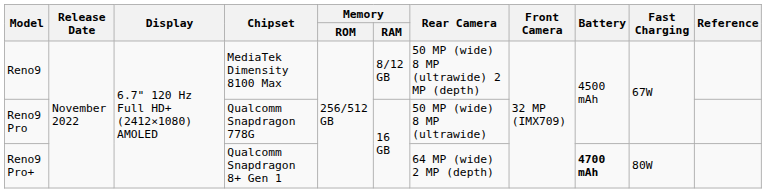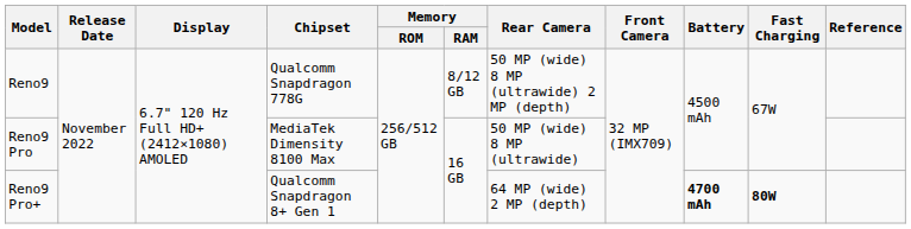Reno9 | Chipset: MediaTek Dimensity 8100 Max -> Qualcomm Snapdragon 778G
Reno9 Pro | Chipset: Qualcomm Snapdragon 778G -> MediaTek Dimensity 8100 Max
Reno9 Pro+ | Fast Charging: normal -> bold
